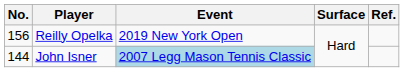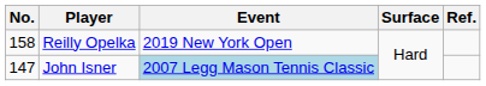Reilly Opelka | No.: 156 -> 158
John Isner | No.: 144 -> 147
